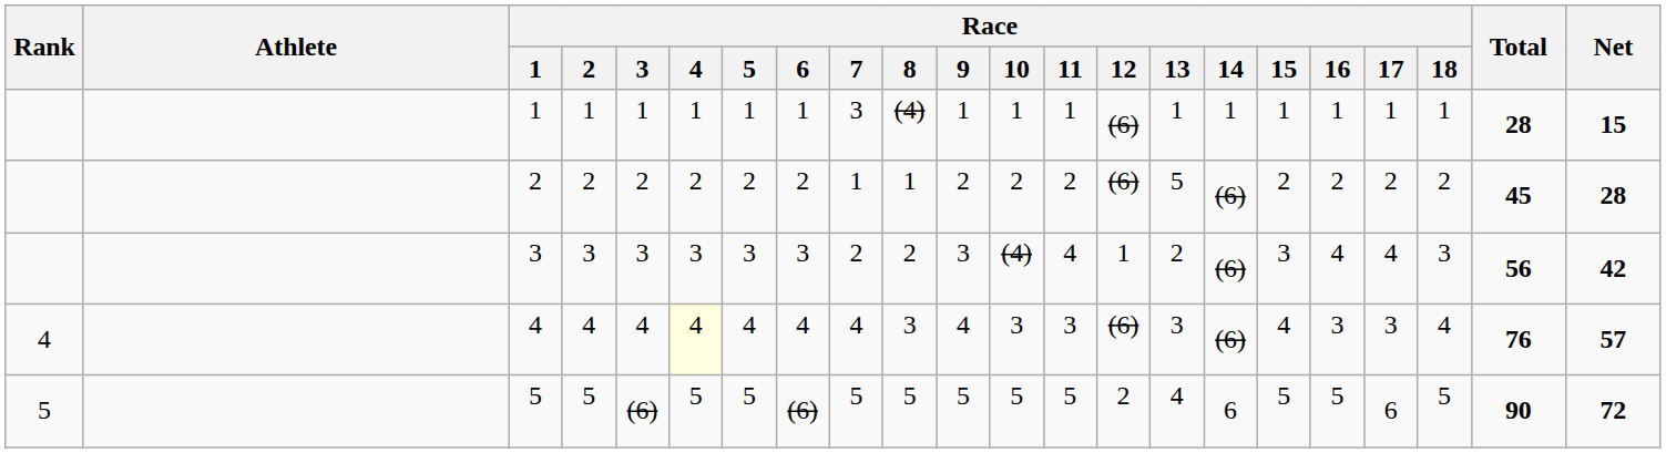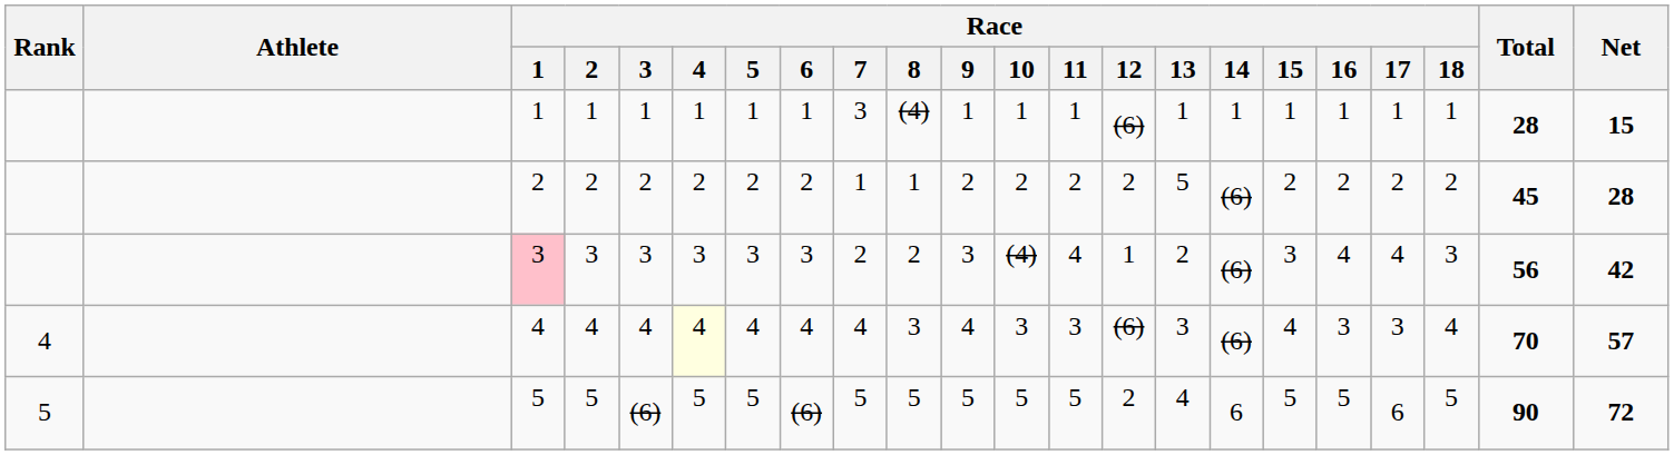row 4 | Race / 12: (6) -> 2
row 5 | Race / 1: no background -> pink background
row 6 | Total: 76 -> 70
